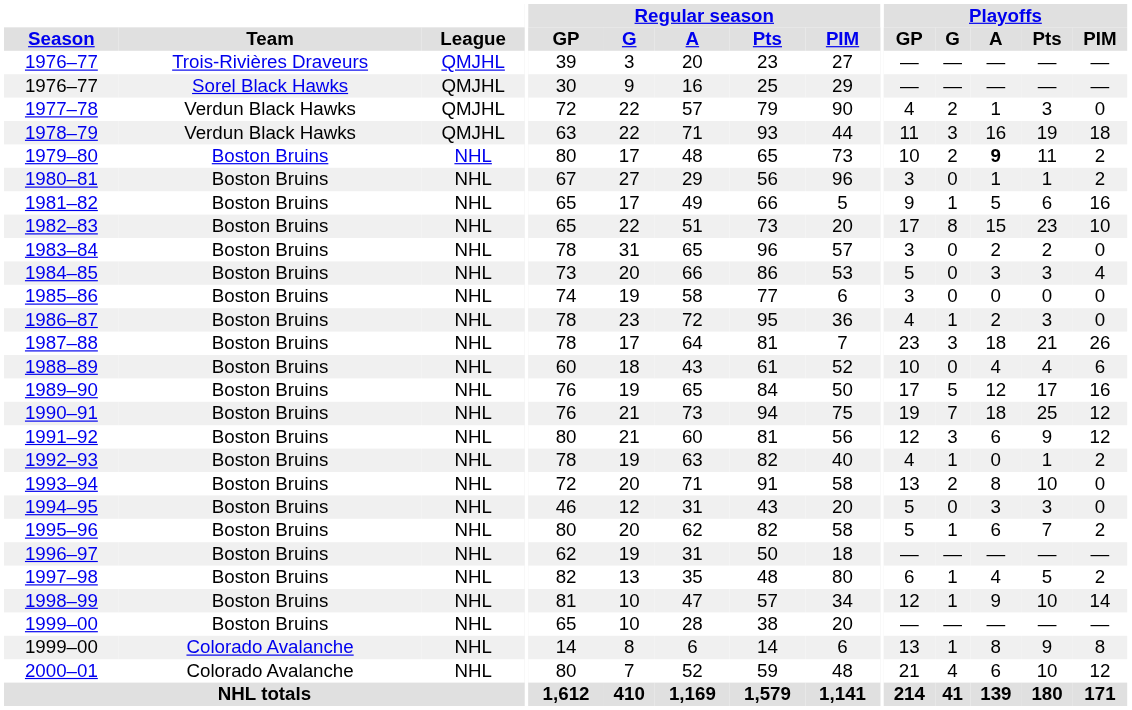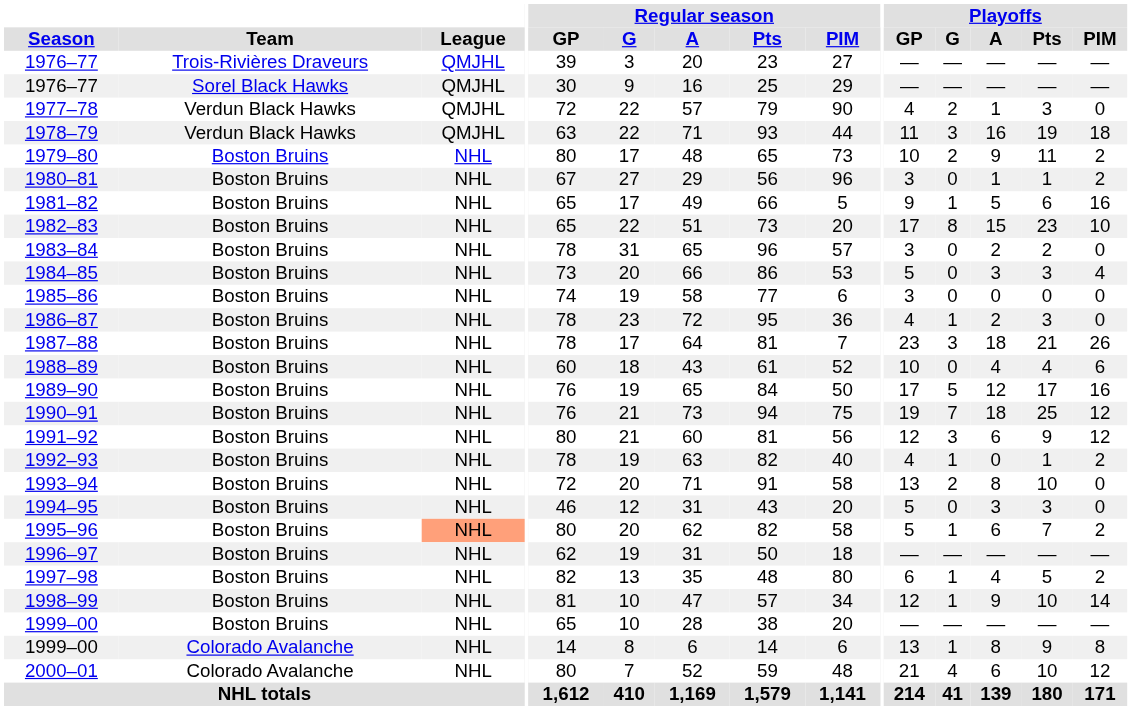1979–80 | Playoffs / A: bold -> normal
1995–96 | League: no background -> lightsalmon background
